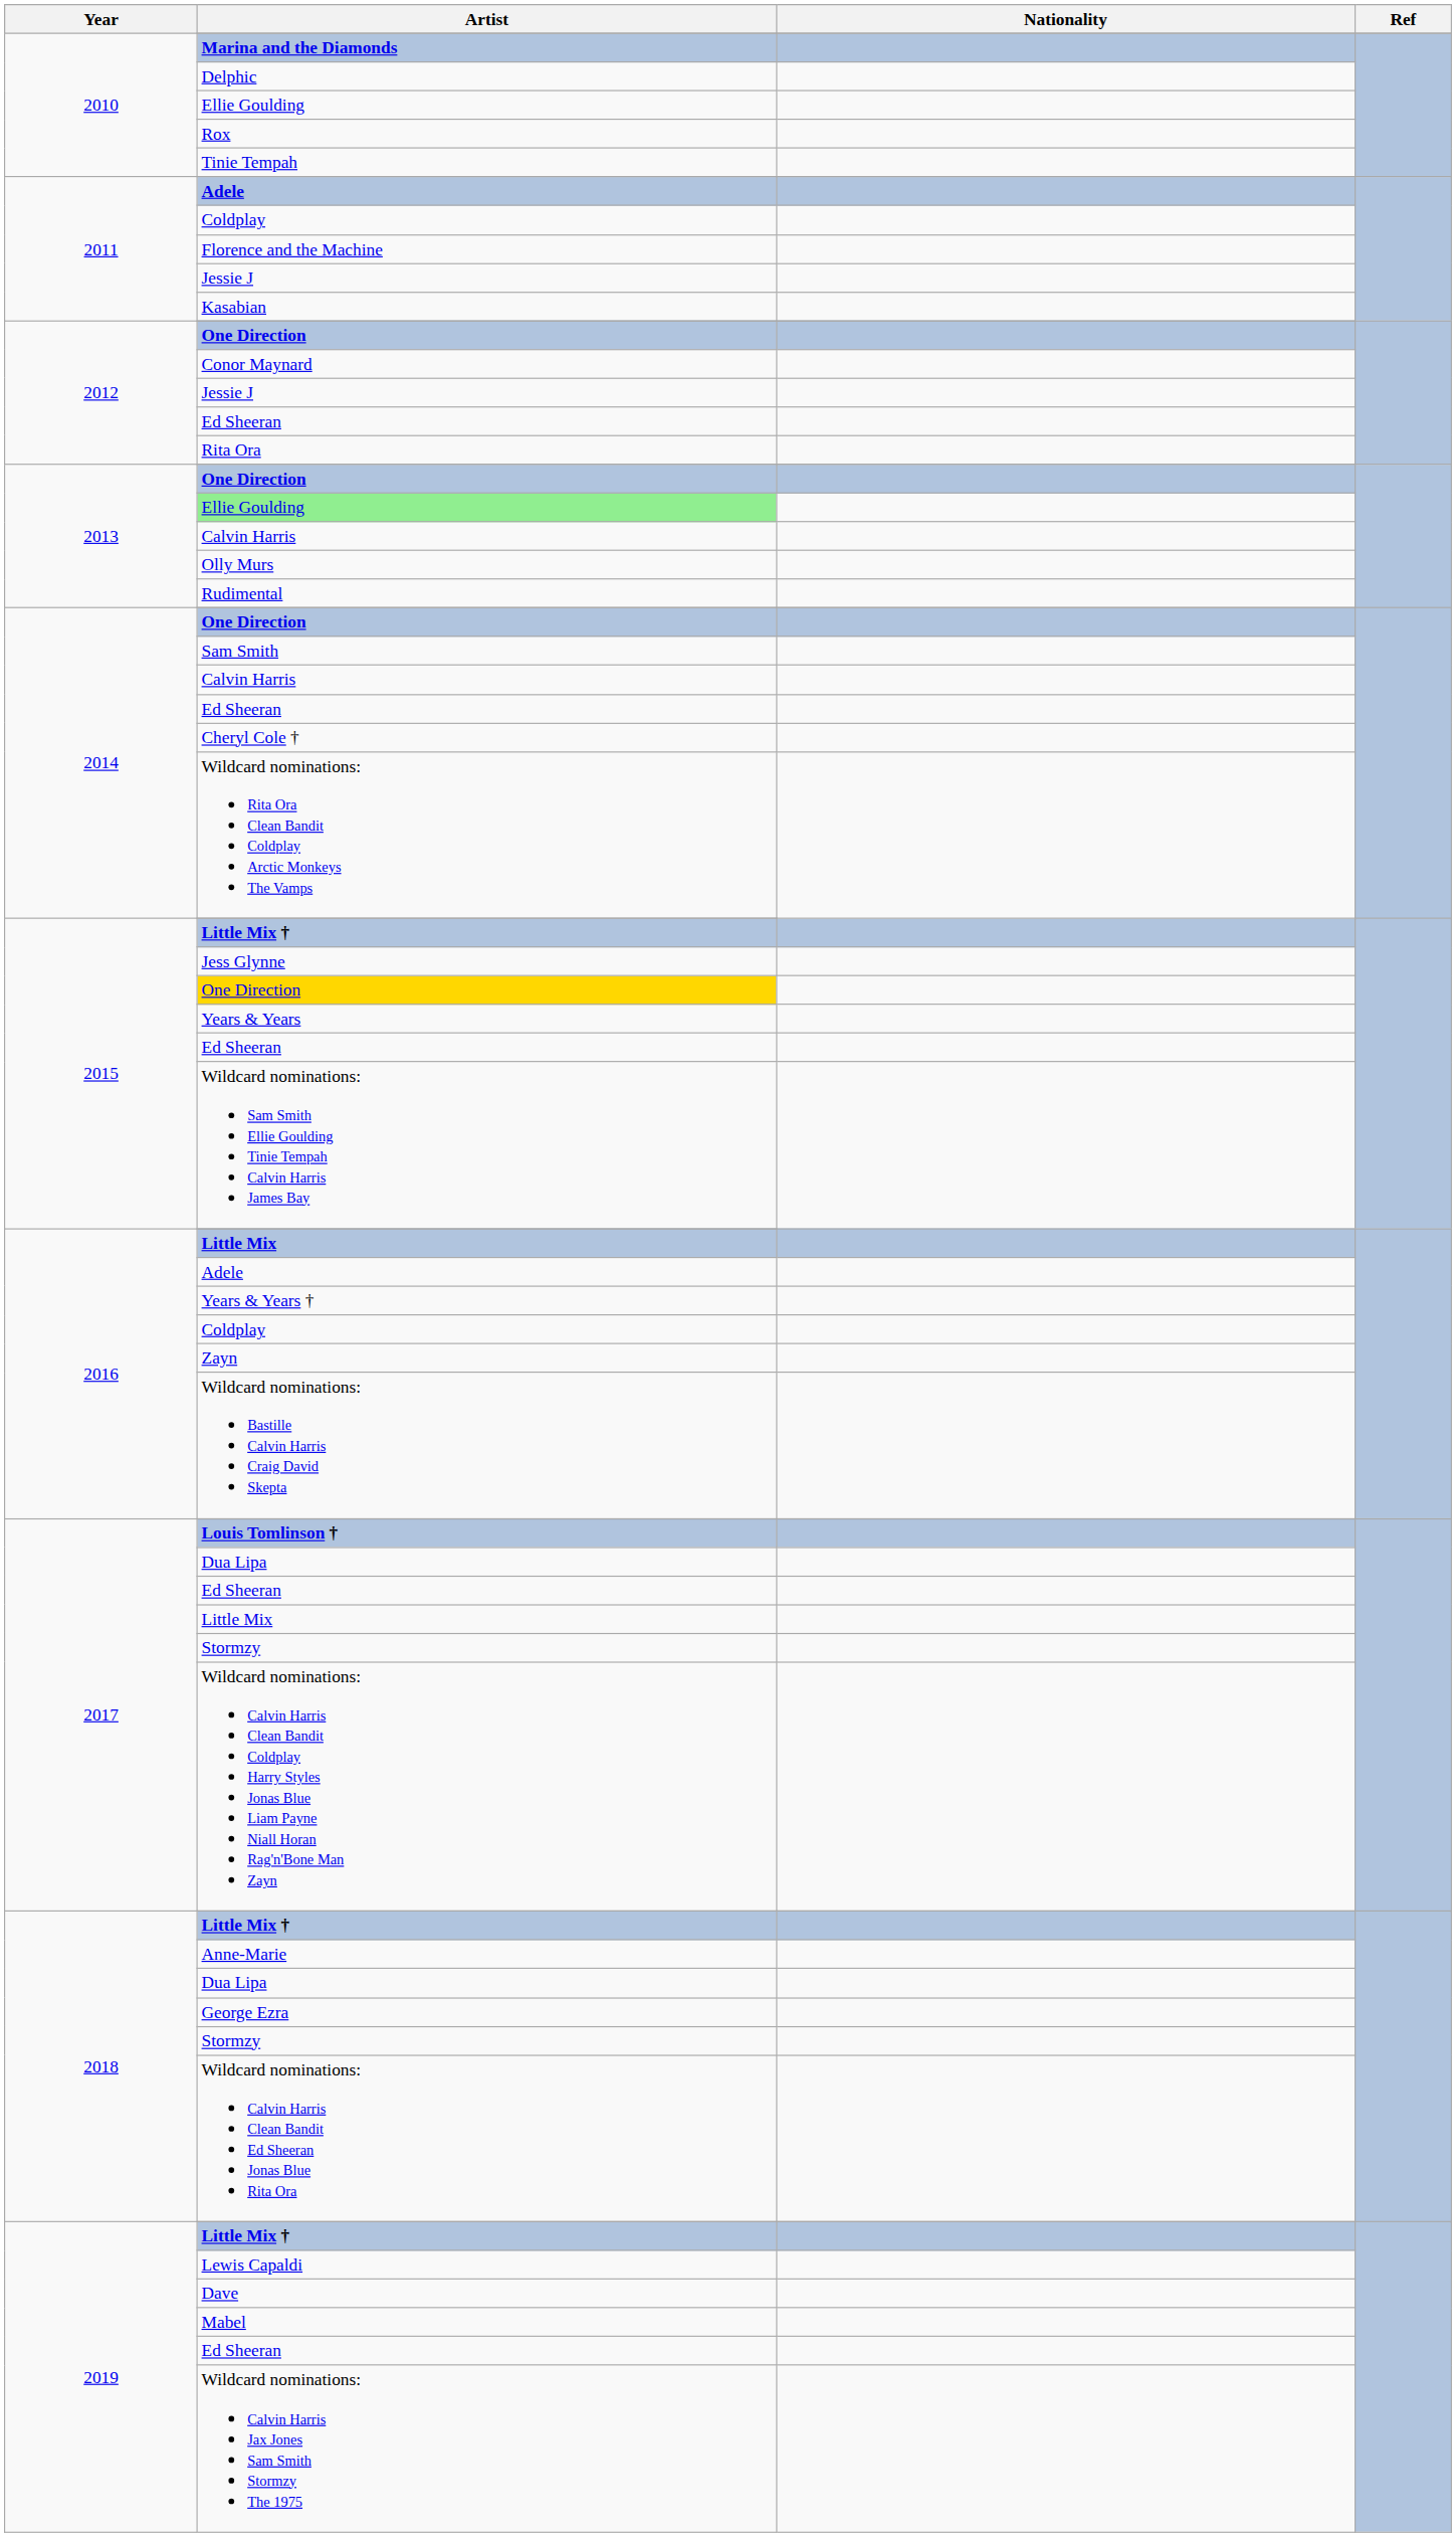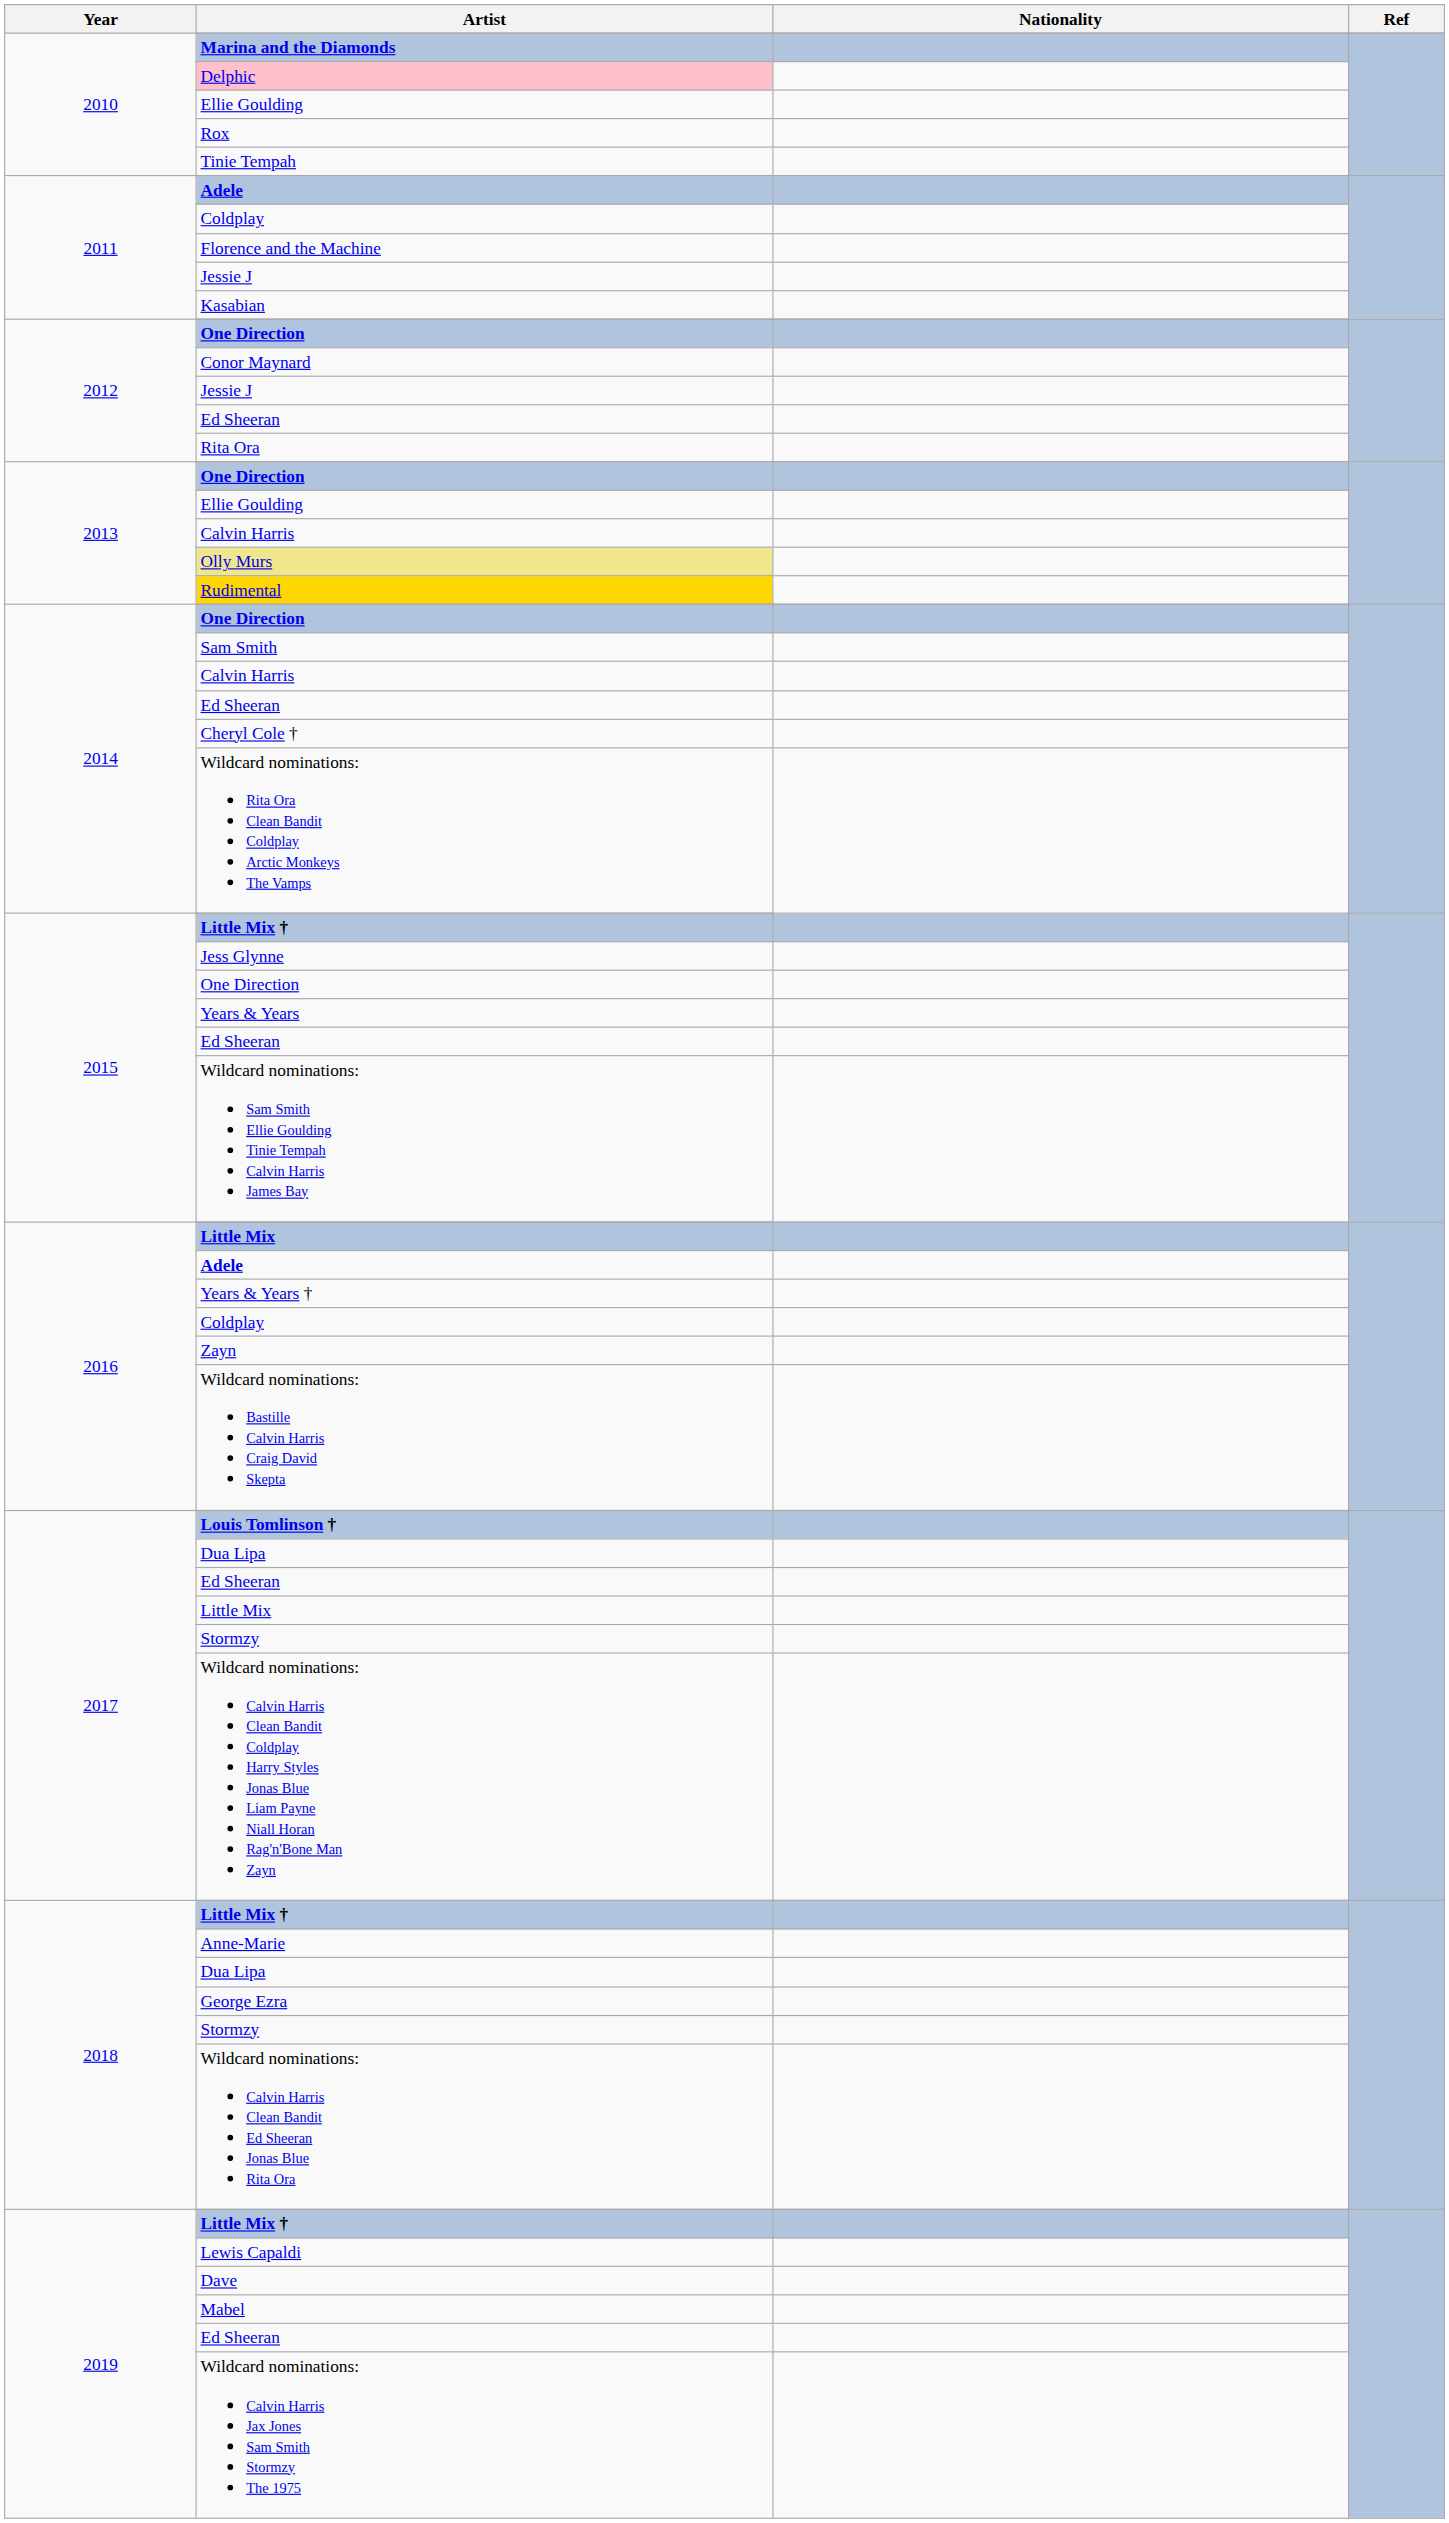Delphic | Artist: no background -> pink background
2013 / Ellie Goulding | Artist: lightgreen background -> no background
Olly Murs | Artist: no background -> khaki background
Rudimental | Artist: no background -> gold background
2015 / One Direction | Artist: gold background -> no background
2016 / Adele | Artist: normal -> bold
